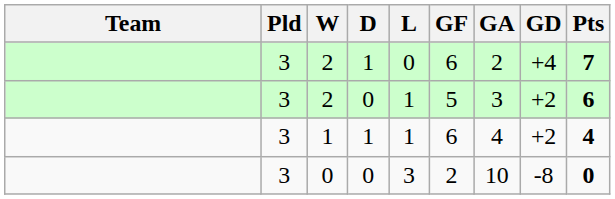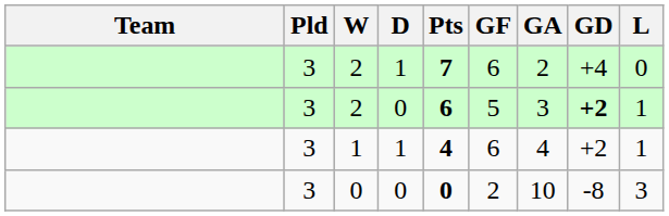columns swapped: L <-> Pts
row 3 | GD: normal -> bold
